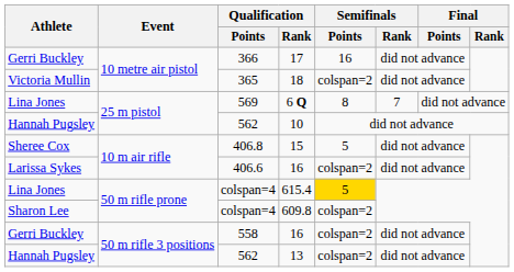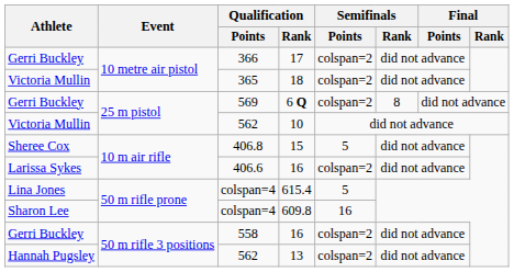17 | Semifinals / Points: 16 -> colspan=2
6 Q | Athlete: Lina Jones -> Gerri Buckley
6 Q | Semifinals / Points: 8 -> colspan=2
6 Q | Semifinals / Rank: 7 -> 8
10 | Athlete: Hannah Pugsley -> Victoria Mullin
615.4 | Semifinals / Points: gold background -> no background
609.8 | Semifinals / Points: colspan=2 -> 16
